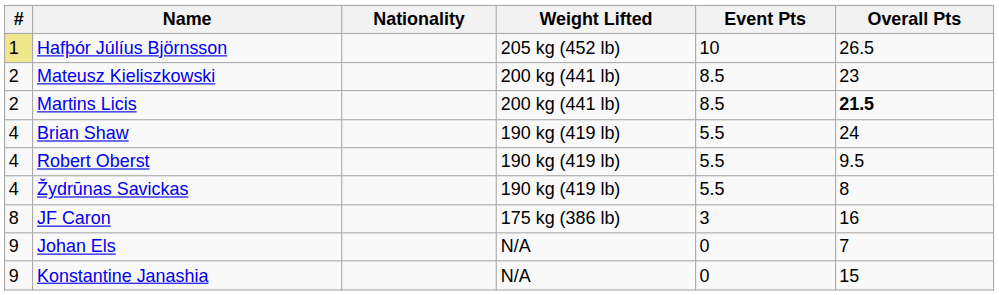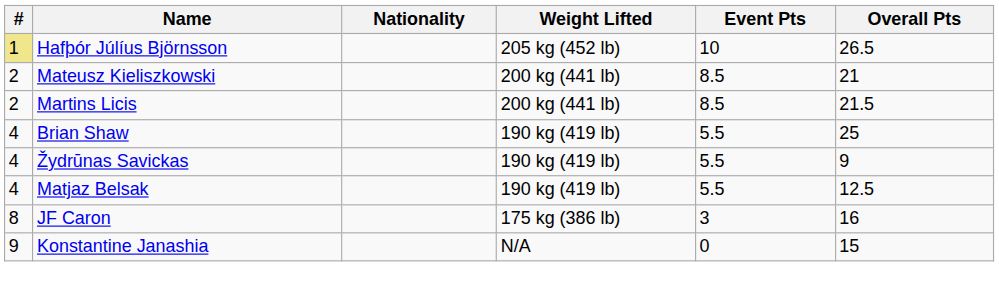Mateusz Kieliszkowski | Overall Pts: 23 -> 21
Martins Licis | Overall Pts: bold -> normal
Brian Shaw | Overall Pts: 24 -> 25
- row: 4 | Robert Oberst | 190 kg (419 lb) | 5.5 | 9.5
Žydrūnas Savickas | Overall Pts: 8 -> 9
+ row: 4 | Matjaz Belsak | 190 kg (419 lb) | 5.5 | 12.5
- row: 9 | Johan Els | N/A | 0 | 7
